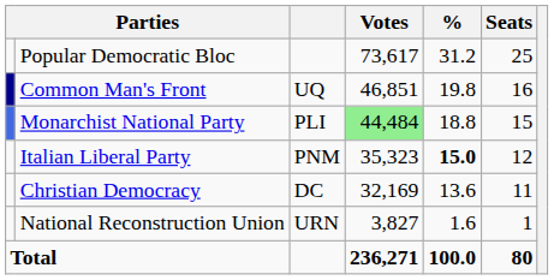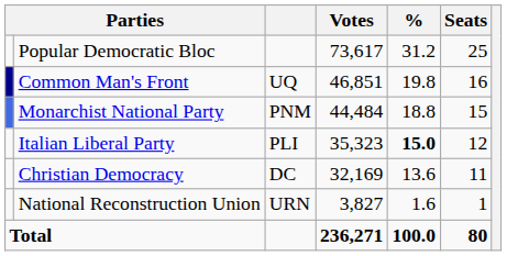Monarchist National Party | column 3: PLI -> PNM
Monarchist National Party | Votes: lightgreen background -> no background
Italian Liberal Party | column 3: PNM -> PLI
